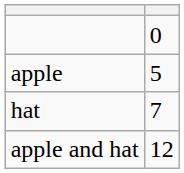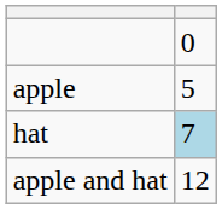hat | column 2: no background -> lightblue background
